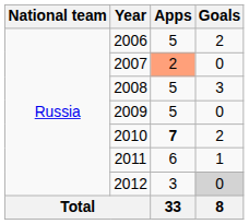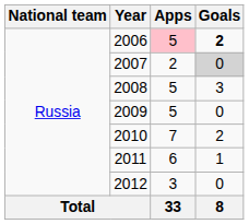2006 | Apps: no background -> pink background
2006 | Goals: normal -> bold
2007 | Apps: lightsalmon background -> no background
2007 | Goals: no background -> lightgrey background
2010 | Apps: bold -> normal
2012 | Goals: lightgrey background -> no background
